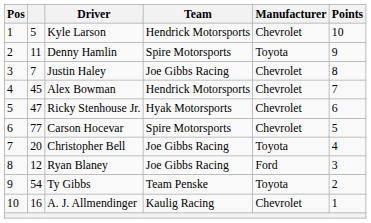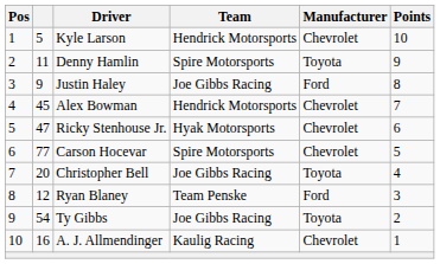Justin Haley | column 2: 7 -> 9
Justin Haley | Manufacturer: Chevrolet -> Ford
Ryan Blaney | Team: Joe Gibbs Racing -> Team Penske
Ty Gibbs | Team: Team Penske -> Joe Gibbs Racing
